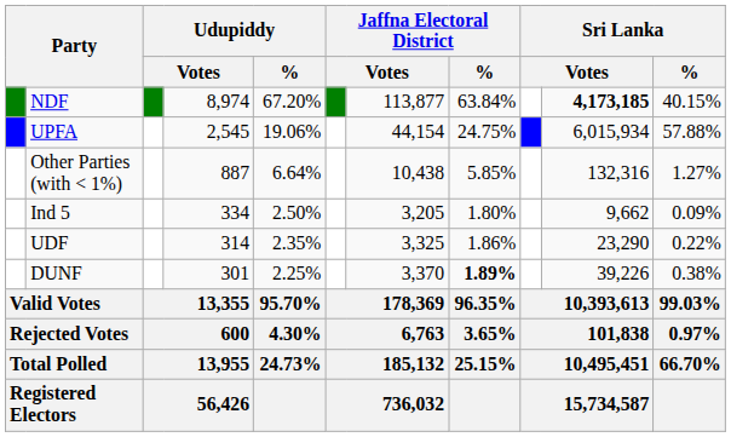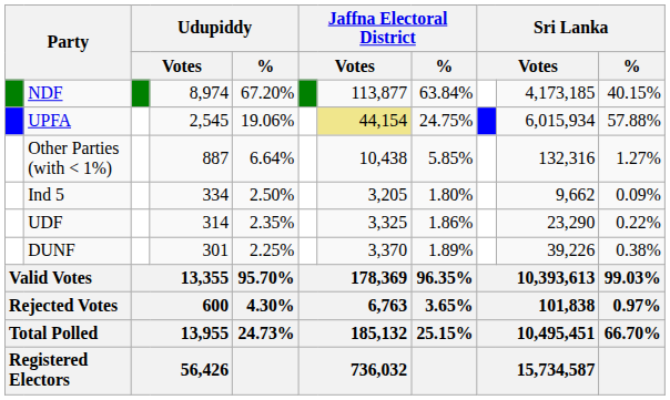NDF | column 10: bold -> normal
UPFA | column 7: no background -> khaki background
DUNF | Jaffna Electoral District / %: bold -> normal
